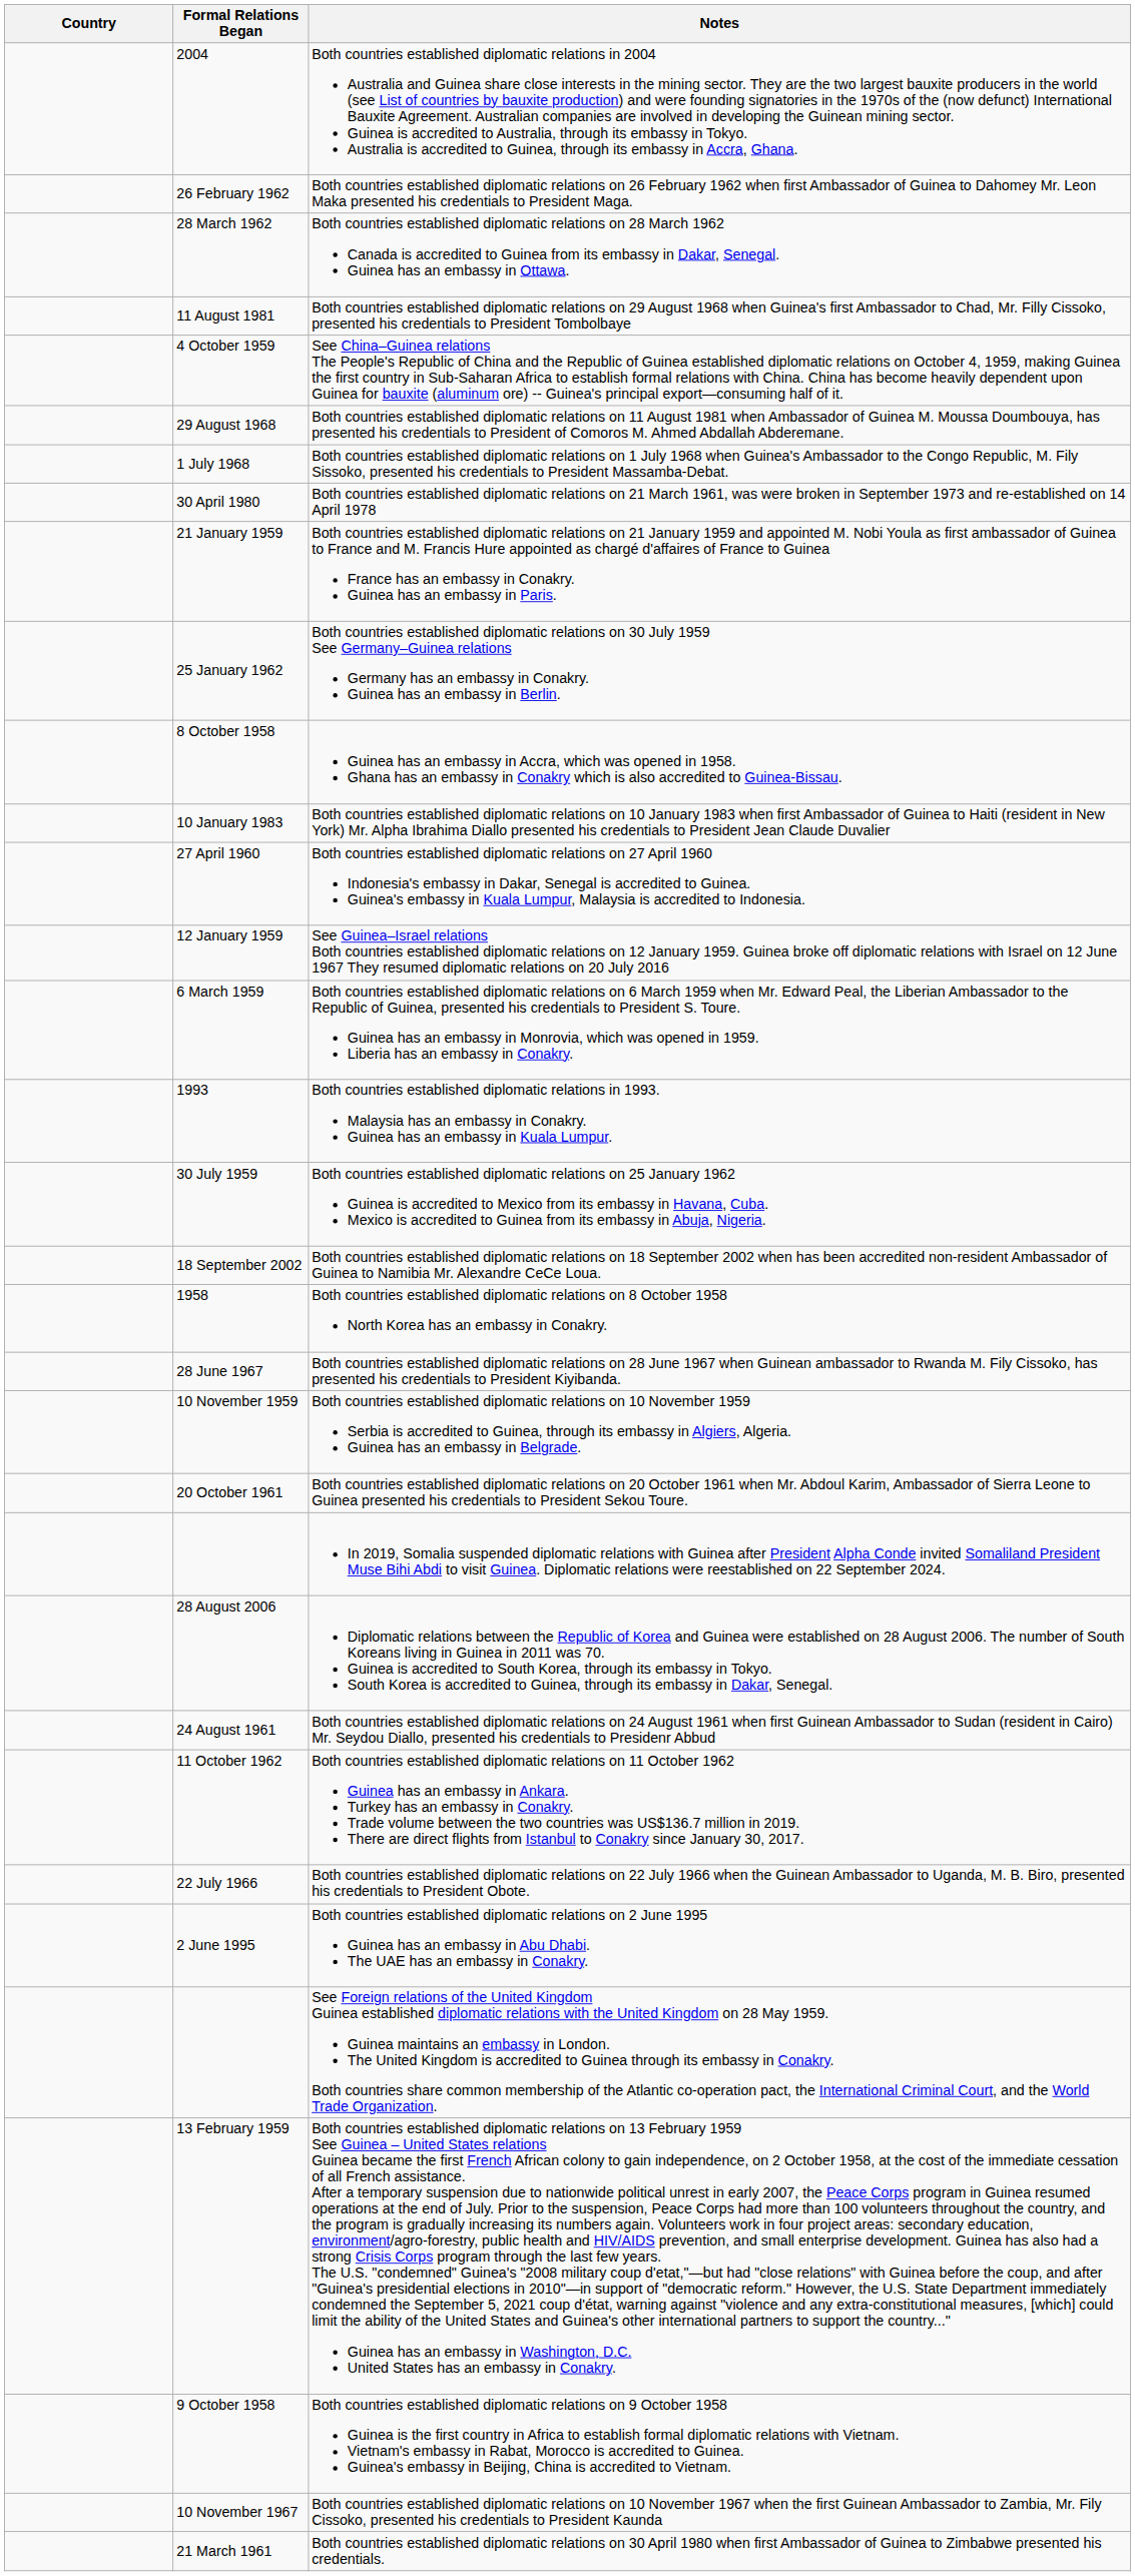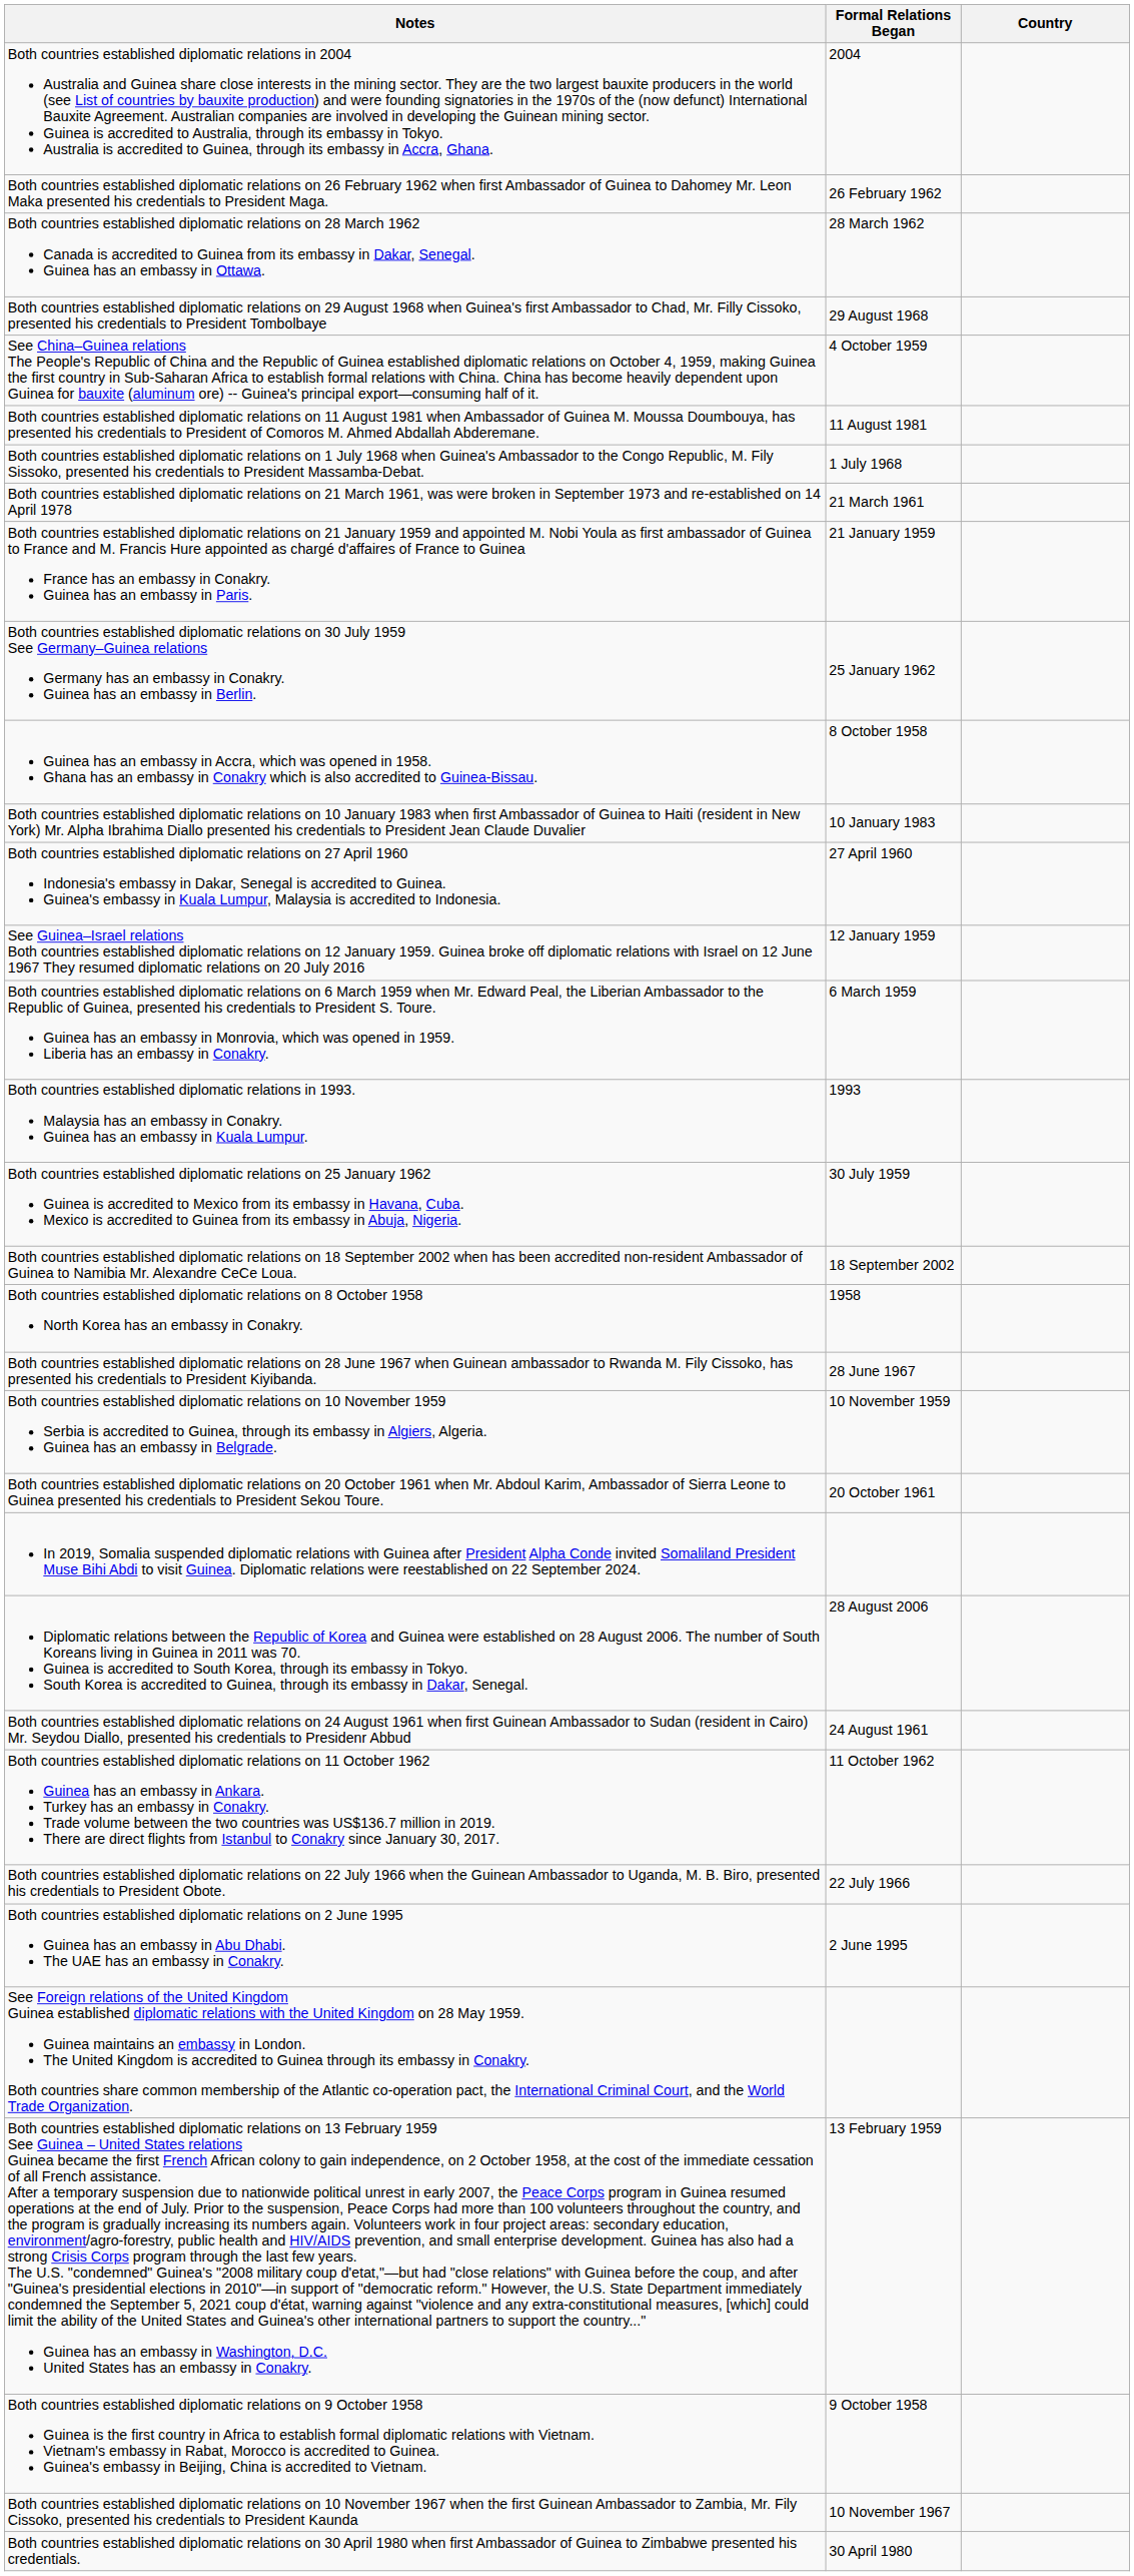columns swapped: Country <-> Notes
row 5 | Formal Relations Began: 11 August 1981 -> 29 August 1968
row 7 | Formal Relations Began: 29 August 1968 -> 11 August 1981
row 9 | Formal Relations Began: 30 April 1980 -> 21 March 1961
row 34 | Formal Relations Began: 21 March 1961 -> 30 April 1980
